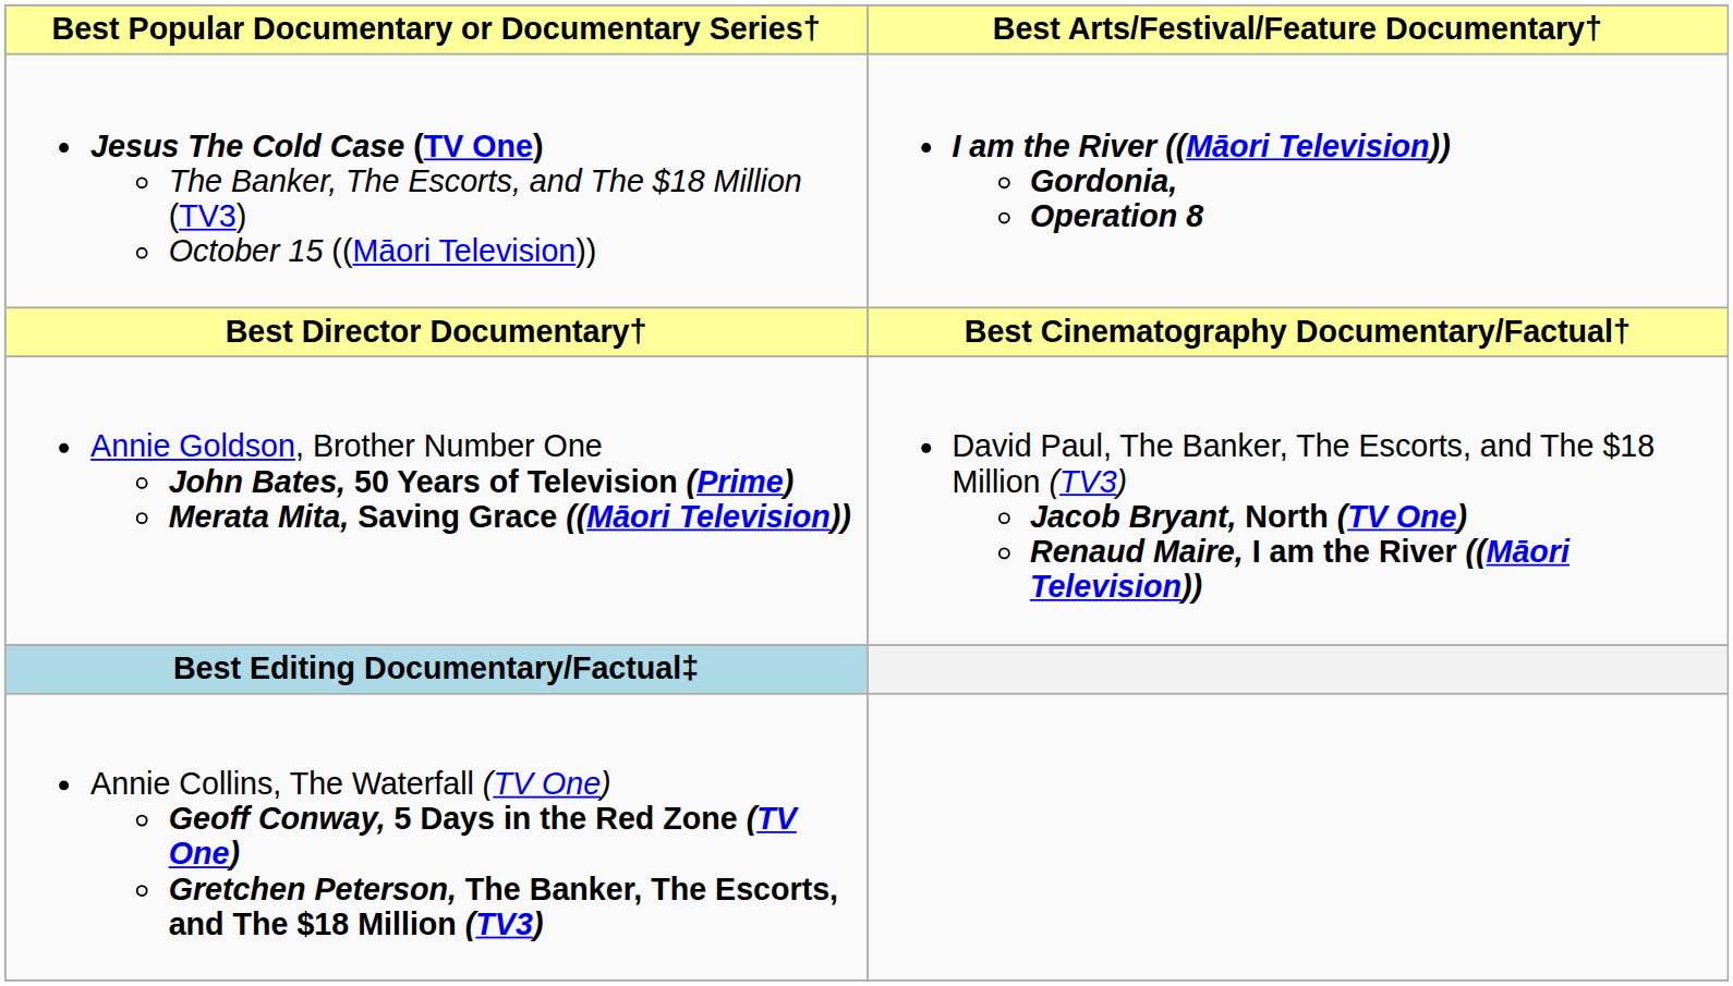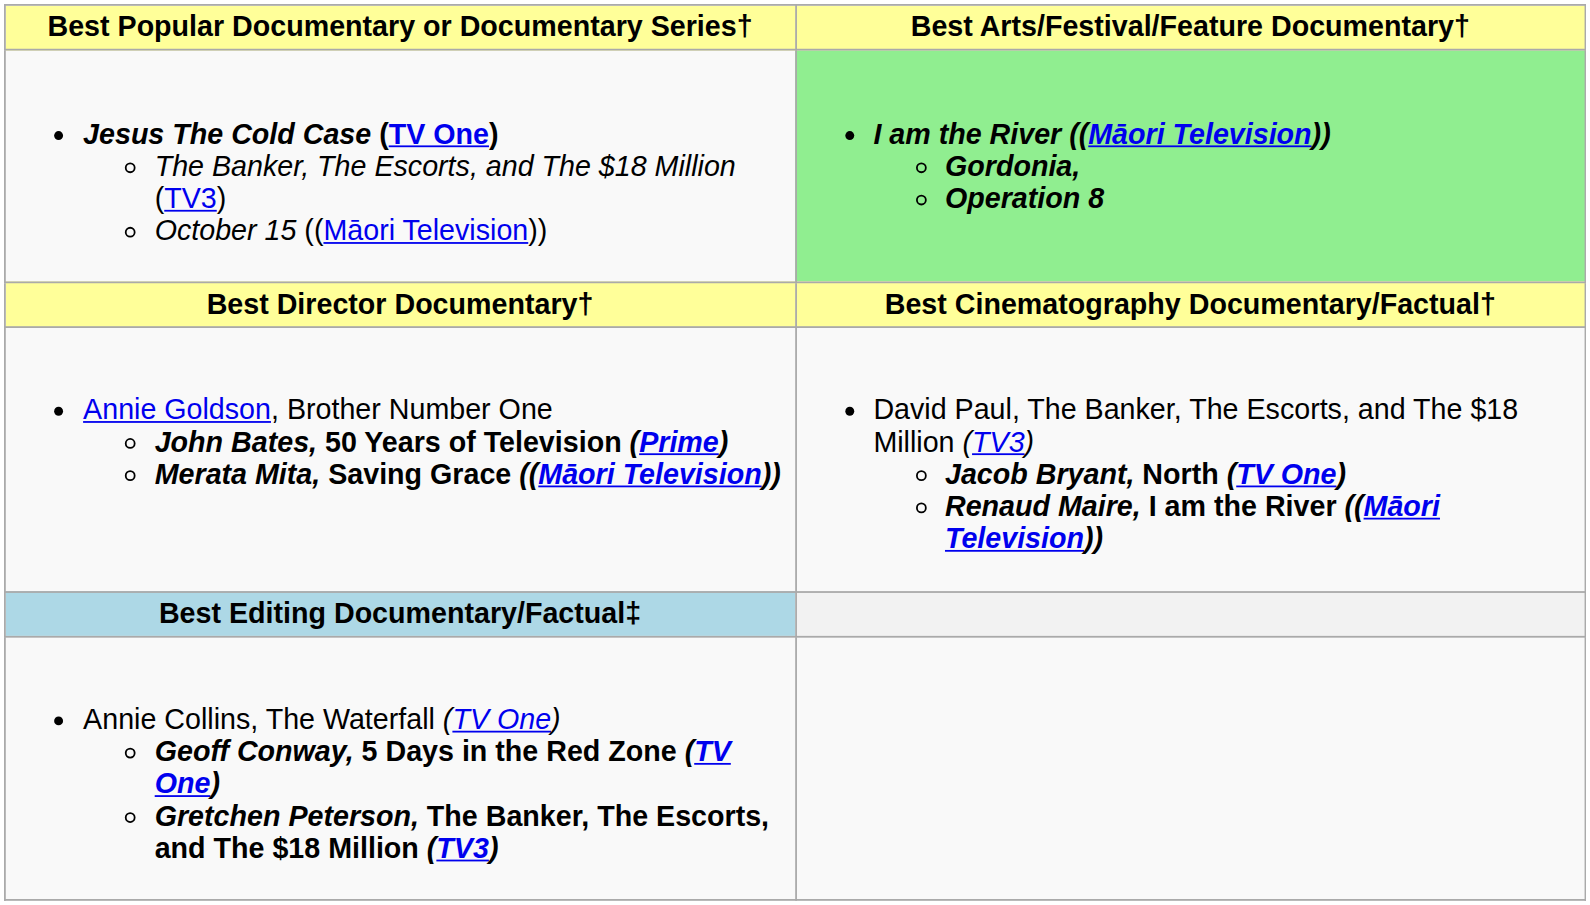row 2 | Best Arts/Festival/Feature Documentary†: no background -> lightgreen background
